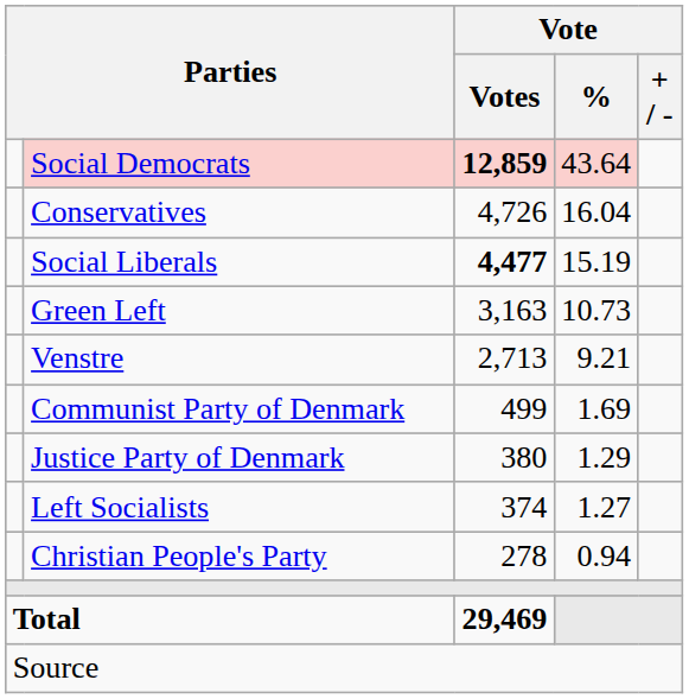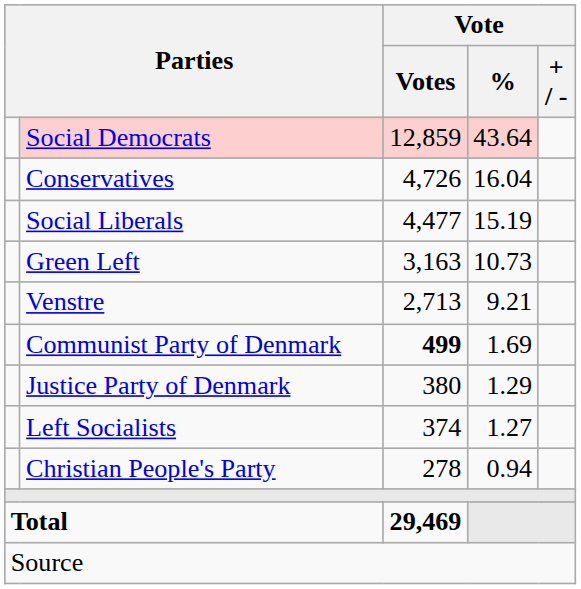Social Democrats | Vote / Votes: bold -> normal
Social Liberals | Vote / Votes: bold -> normal
Communist Party of Denmark | Vote / Votes: normal -> bold
